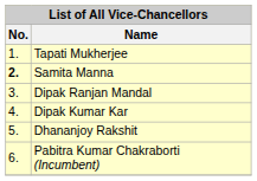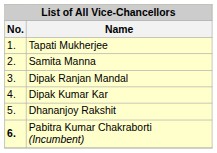Samita Manna | No.: bold -> normal
Pabitra Kumar Chakraborti (Incumbent) | No.: normal -> bold
